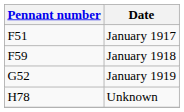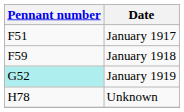January 1919 | Pennant number: no background -> paleturquoise background
